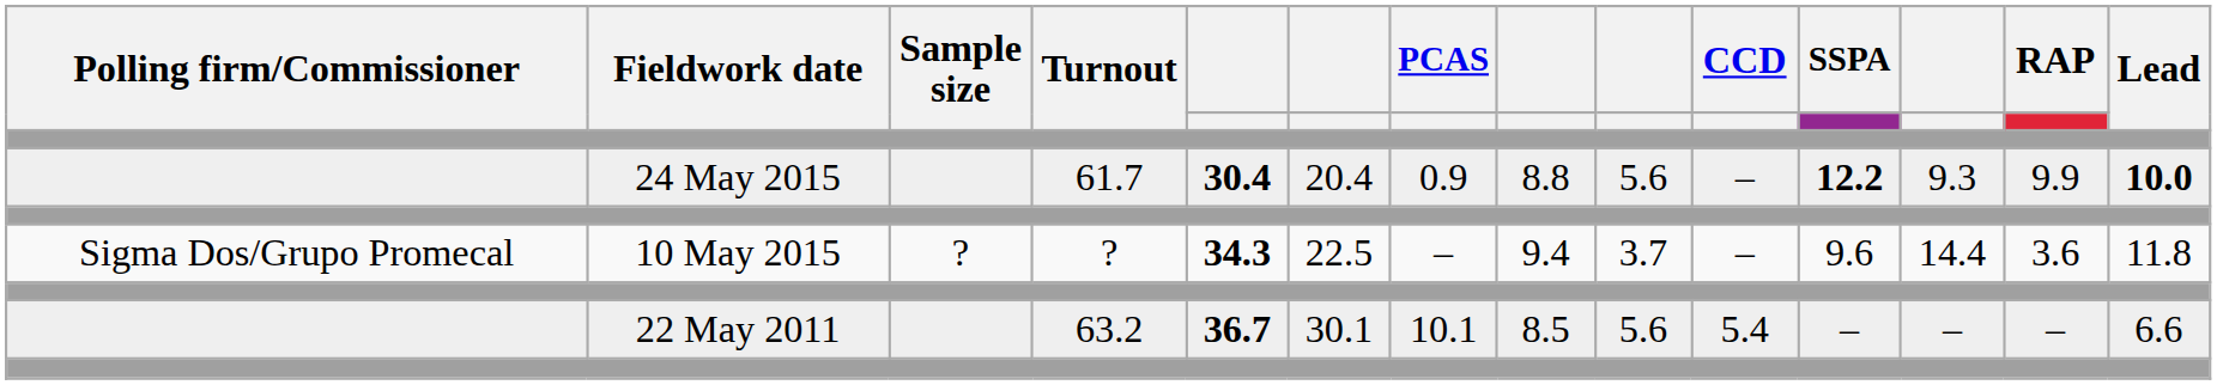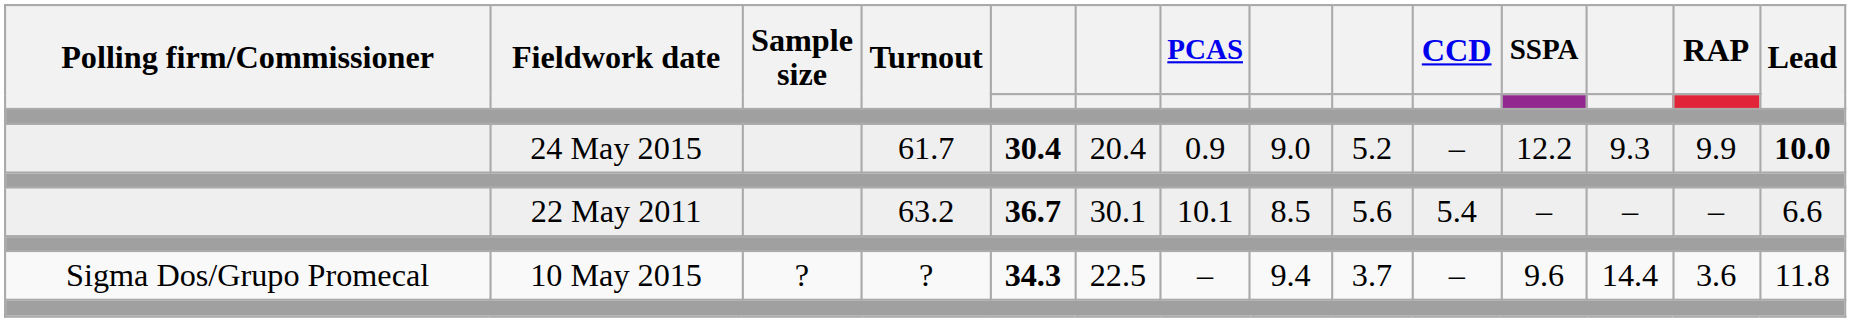24 May 2015 | column 8: 8.8 -> 9.0
24 May 2015 | column 9: 5.6 -> 5.2
24 May 2015 | SSPA: bold -> normal
rows swapped: 10 May 2015 <-> 22 May 2011
